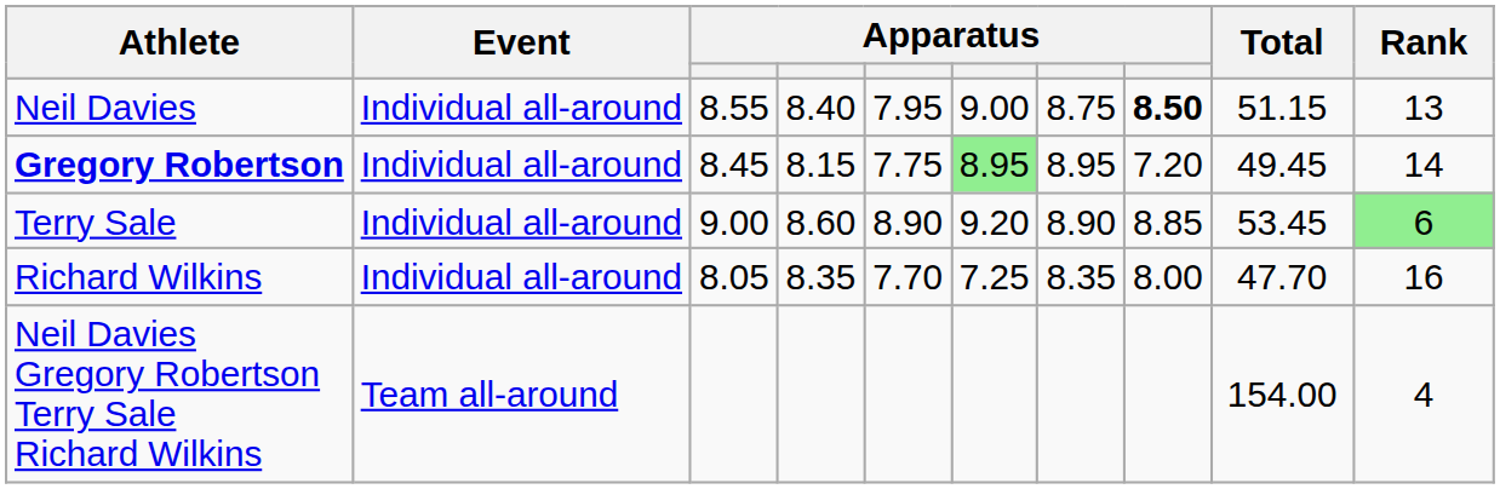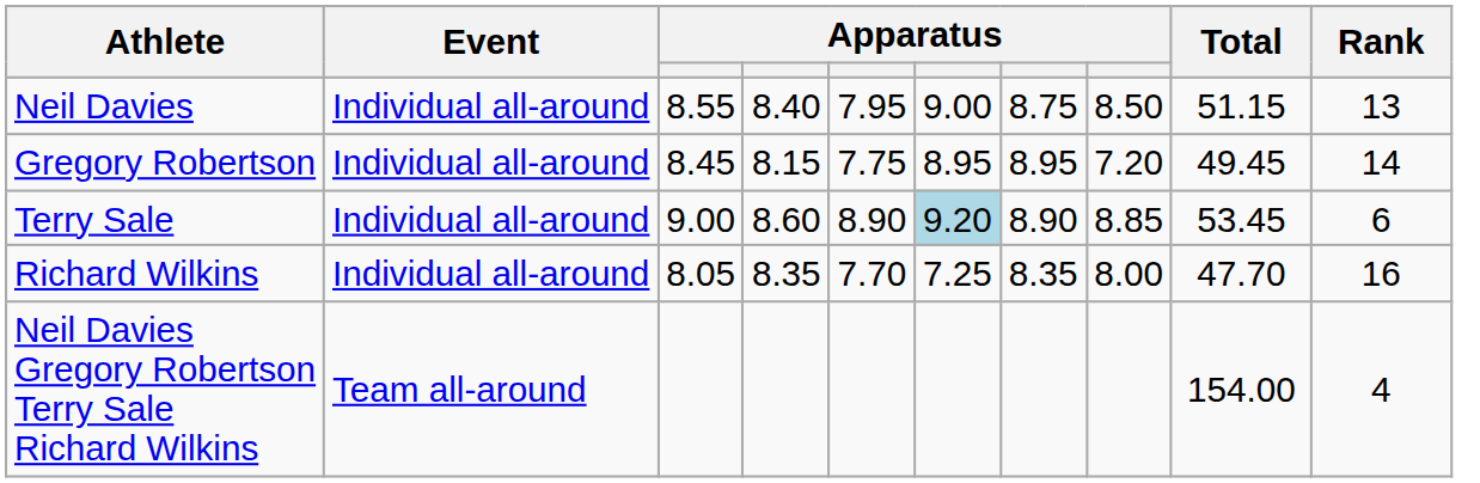row 3 | column 8: bold -> normal
row 4 | Athlete: bold -> normal
row 4 | column 6: lightgreen background -> no background
row 5 | column 6: no background -> lightblue background
row 5 | Rank: lightgreen background -> no background
